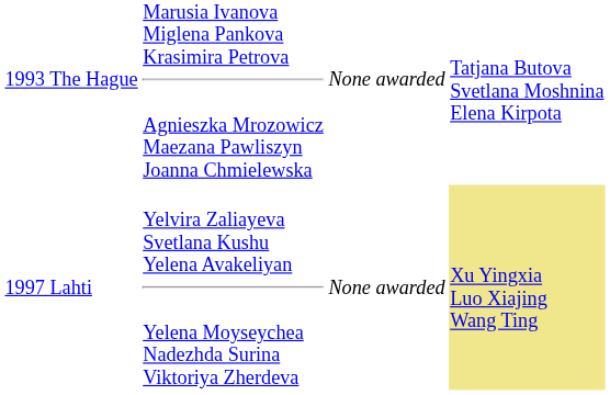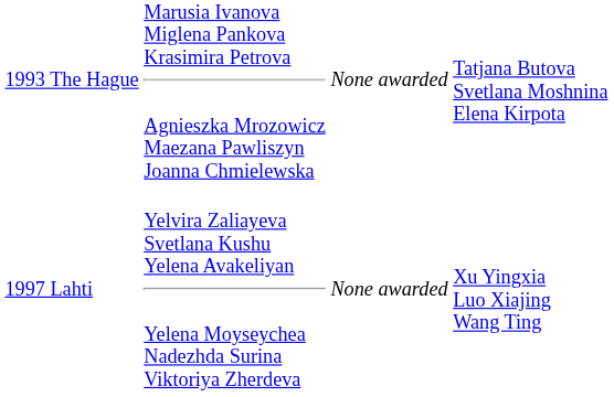1997 Lahti | column 4: khaki background -> no background
